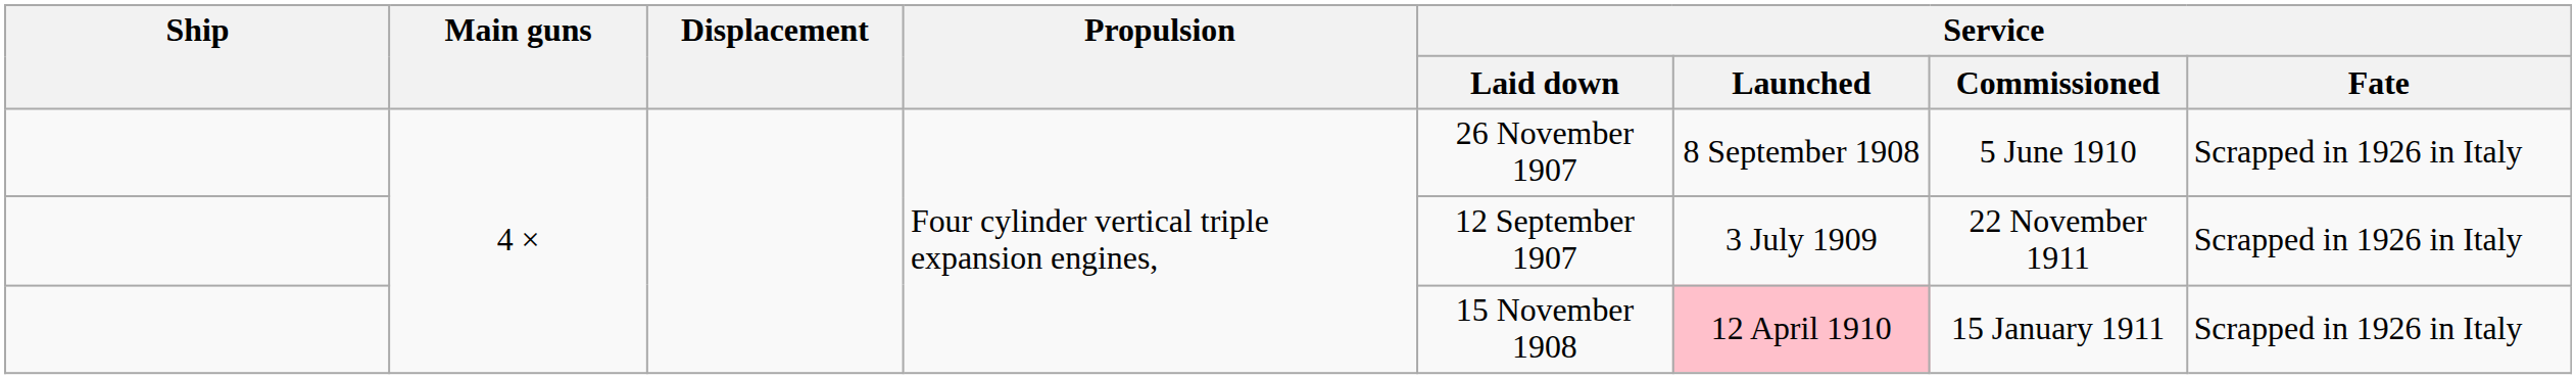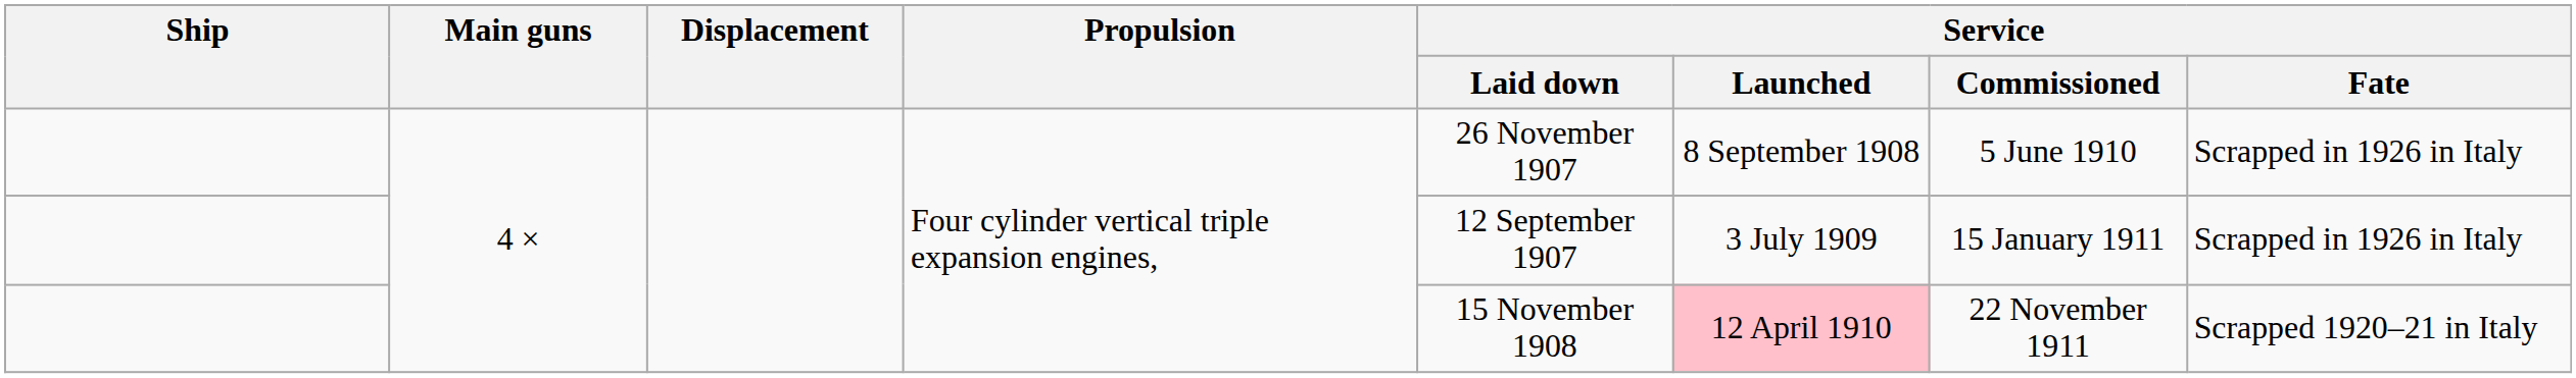row 4 | Service / Commissioned: 22 November 1911 -> 15 January 1911
row 5 | Service / Commissioned: 15 January 1911 -> 22 November 1911
row 5 | Service / Fate: Scrapped in 1926 in Italy -> Scrapped 1920–21 in Italy
